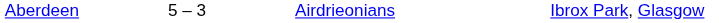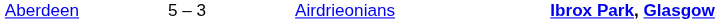Aberdeen | column 4: normal -> bold
